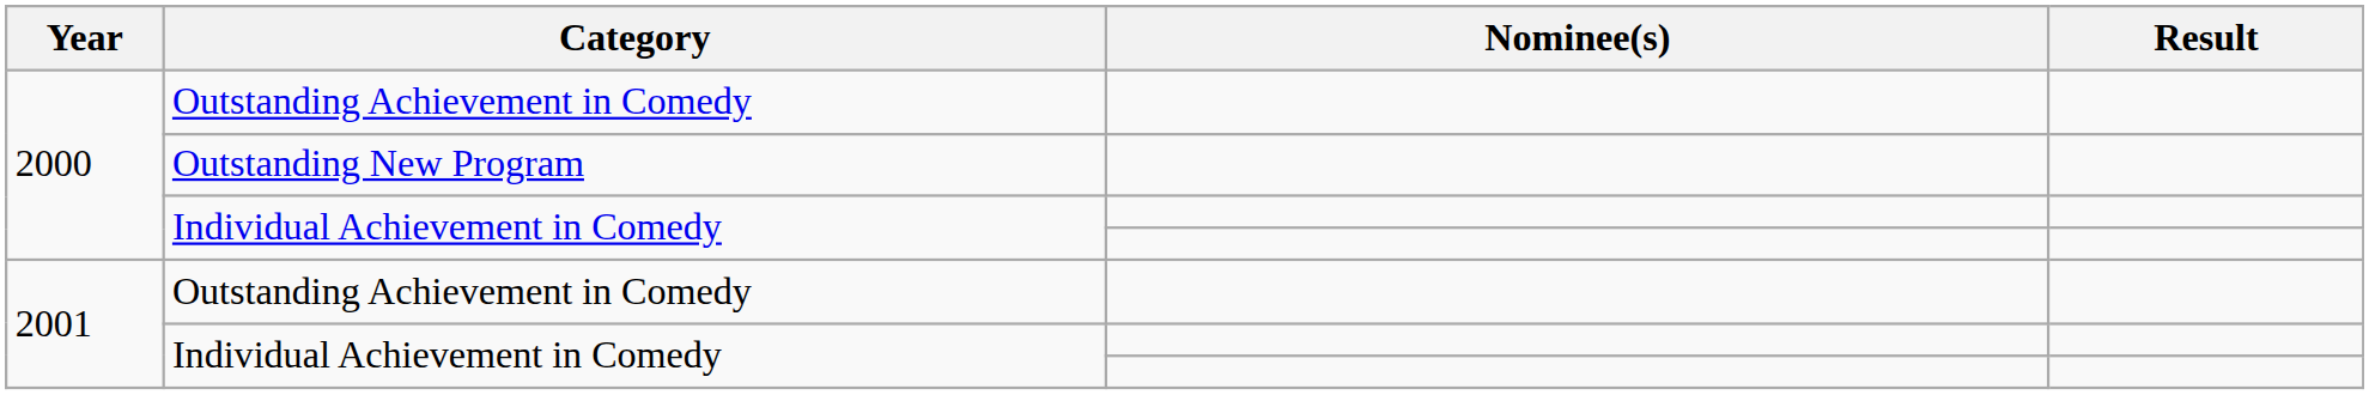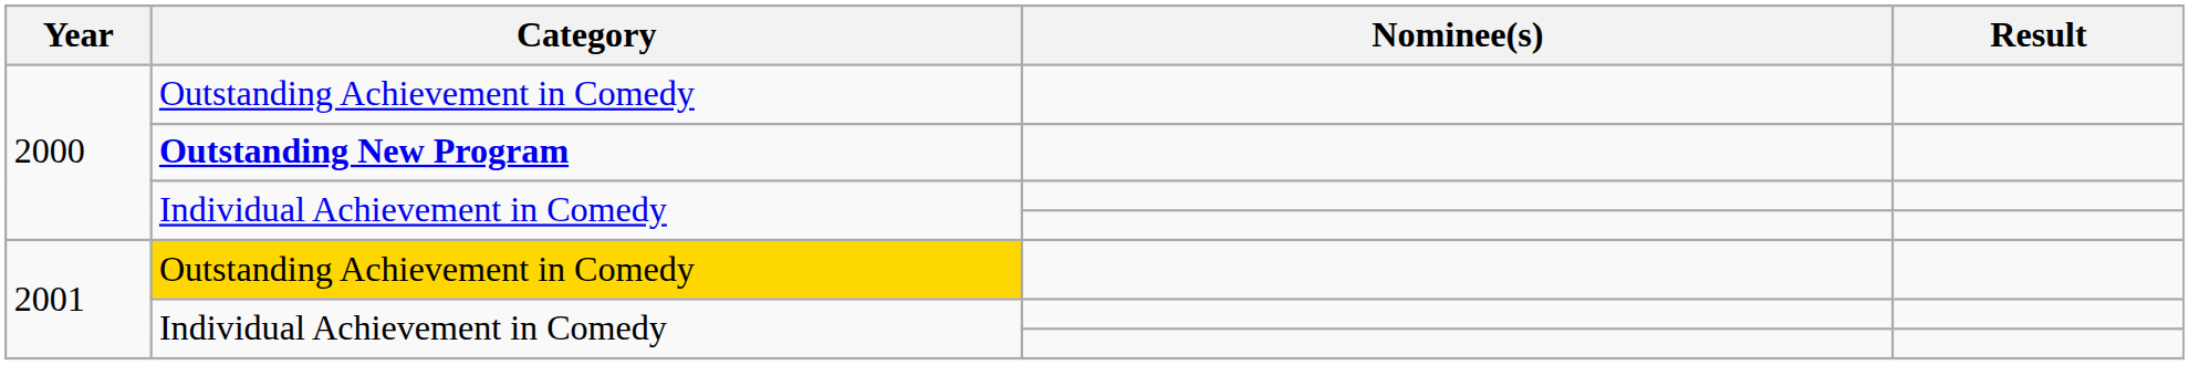Outstanding New Program | Category: normal -> bold
2001 / Outstanding Achievement in Comedy | Category: no background -> gold background
